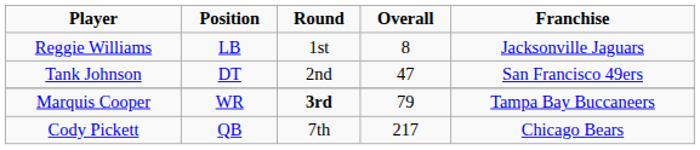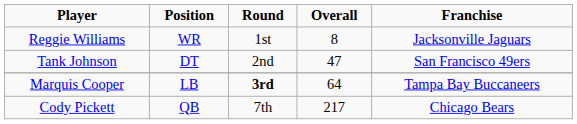Reggie Williams | Position: LB -> WR
Marquis Cooper | Position: WR -> LB
Marquis Cooper | Overall: 79 -> 64
